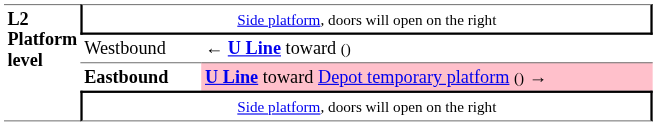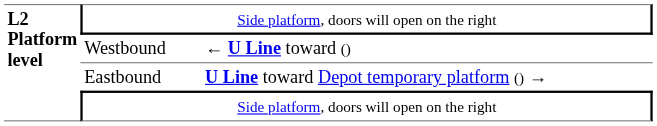Eastbound | column 2: bold -> normal
Eastbound | column 3: pink background -> no background
